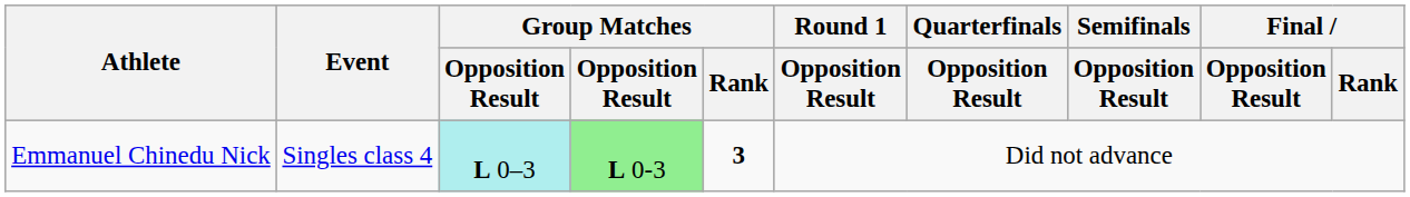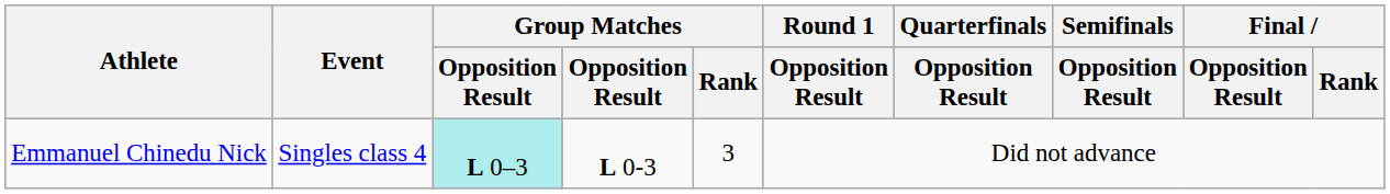Emmanuel Chinedu Nick | column 4: lightgreen background -> no background
Emmanuel Chinedu Nick | Group Matches / Rank: bold -> normal
